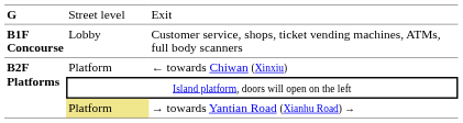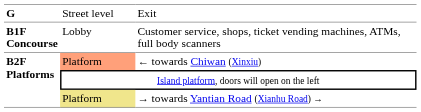← towards Chiwan (Xinxiu) | column 2: no background -> lightsalmon background
